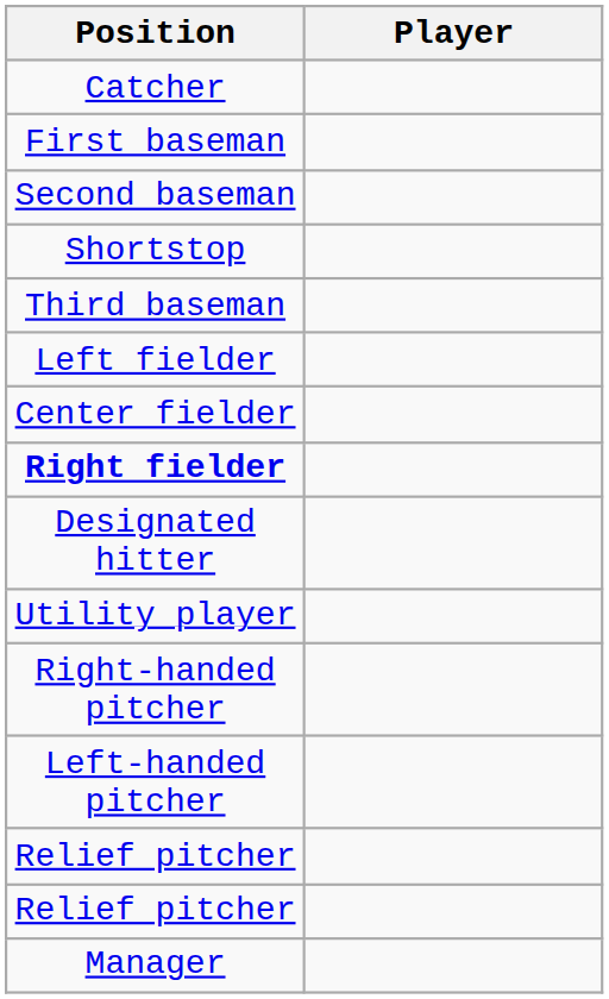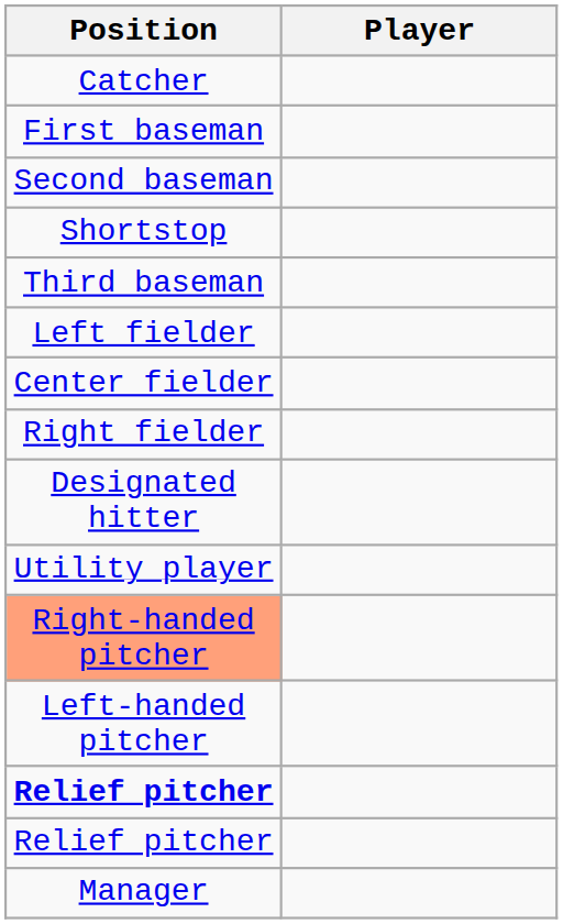row 9 | Position: bold -> normal
row 12 | Position: no background -> lightsalmon background
row 14 | Position: normal -> bold
